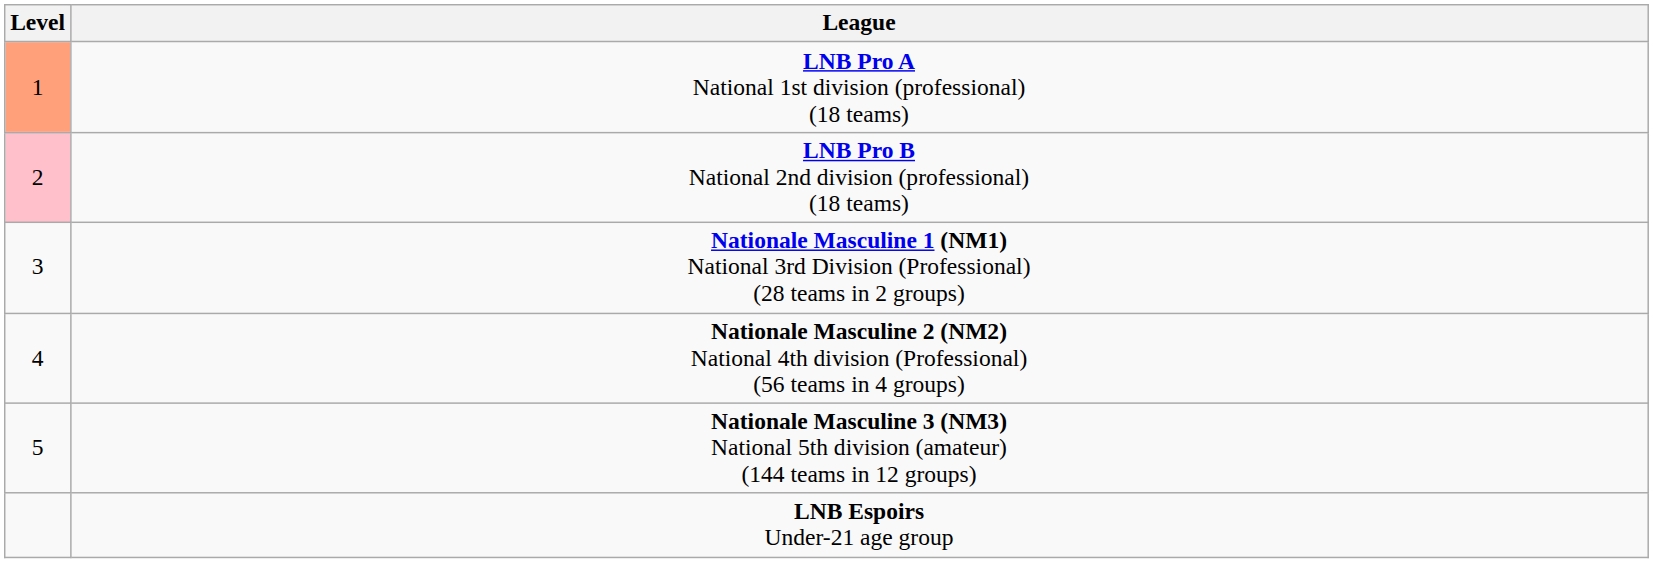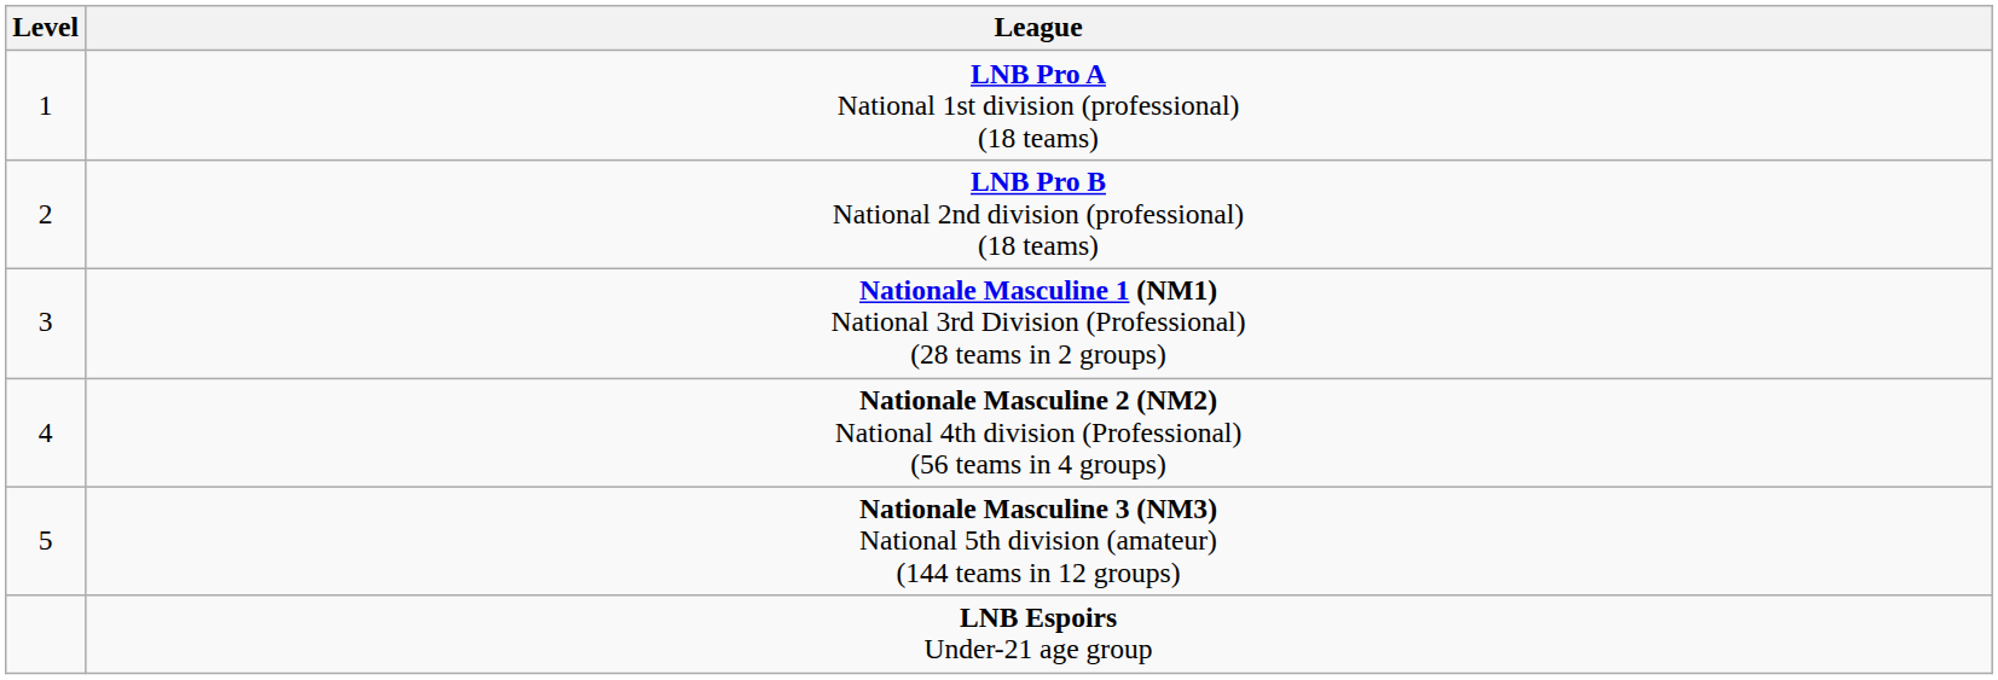LNB Pro A National 1st division (professional) (18 teams) | Level: lightsalmon background -> no background
LNB Pro B National 2nd division (professional) (18 teams) | Level: pink background -> no background
